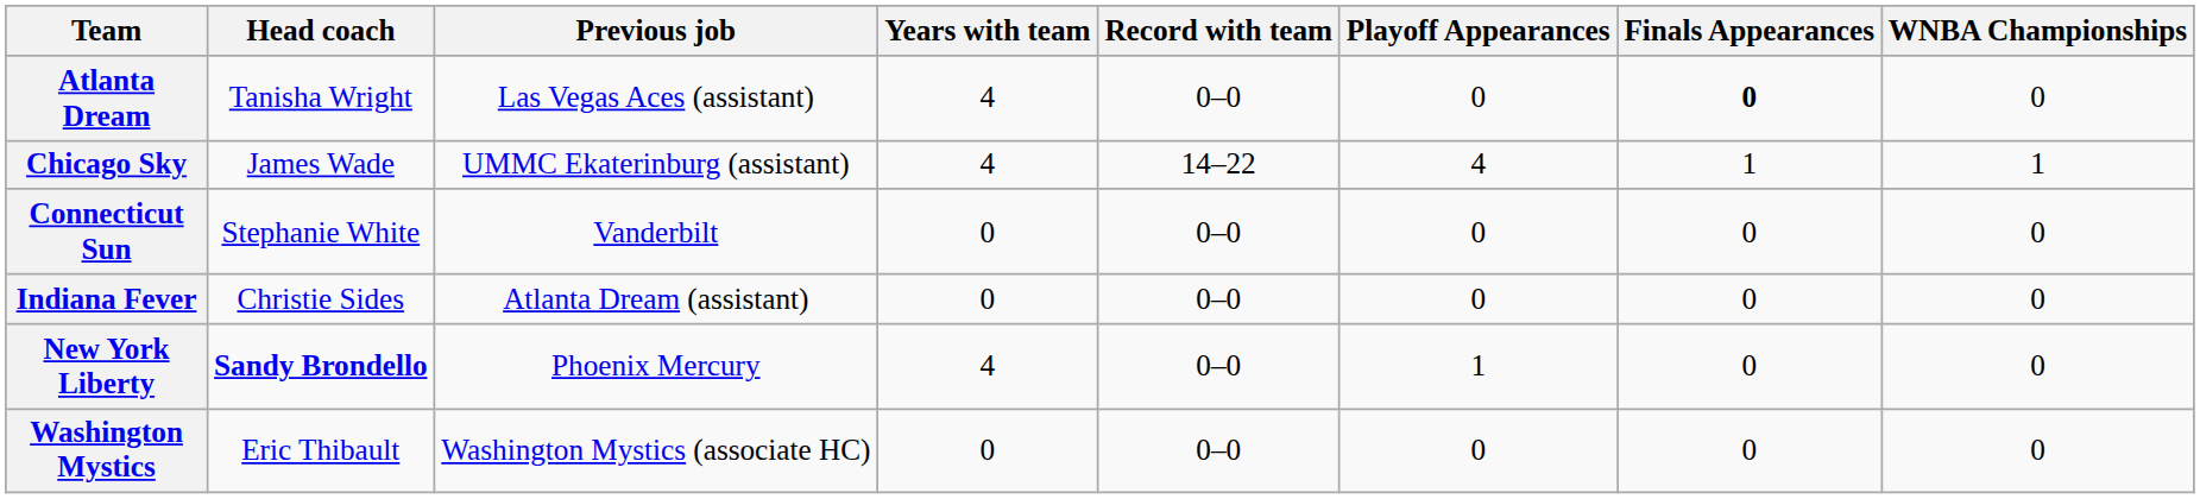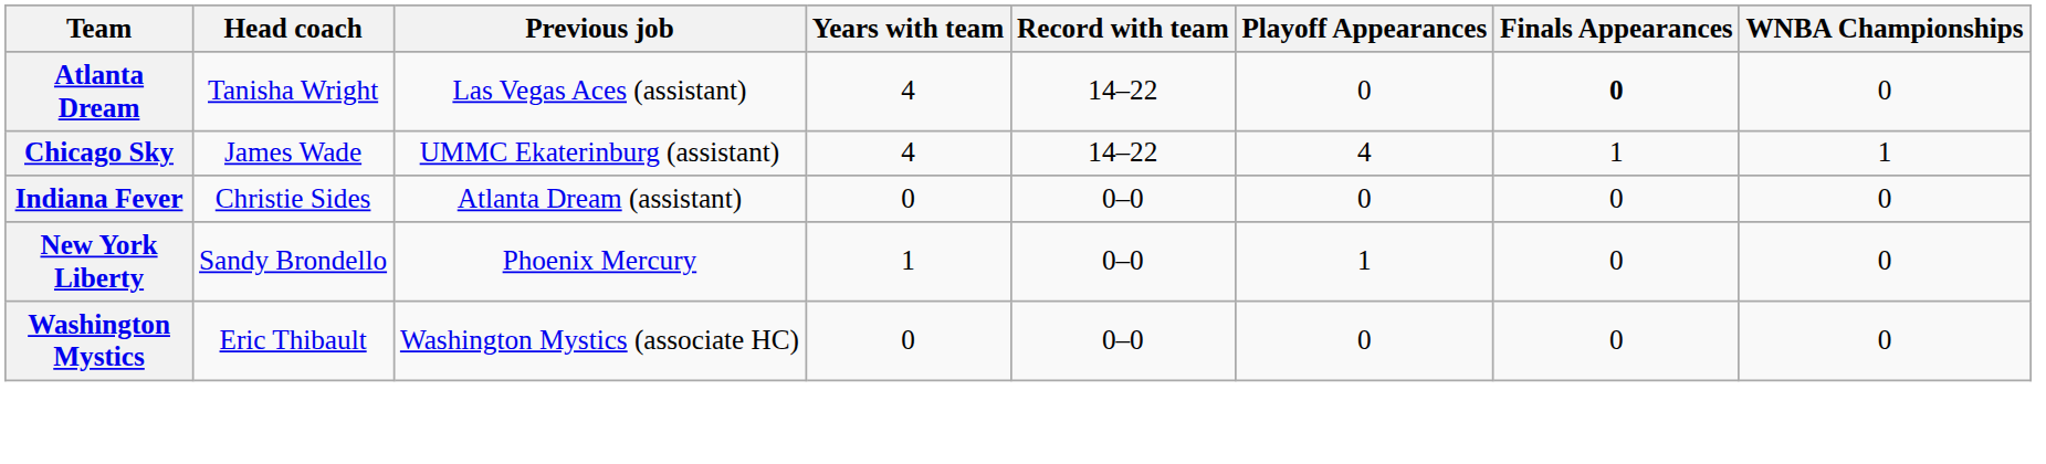Atlanta Dream | Record with team: 0–0 -> 14–22
- row: Connecticut Sun | Stephanie White | Vanderbilt | 0 | 0–0 | 0 | 0 | 0
New York Liberty | Head coach: bold -> normal
New York Liberty | Years with team: 4 -> 1
